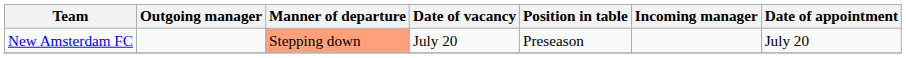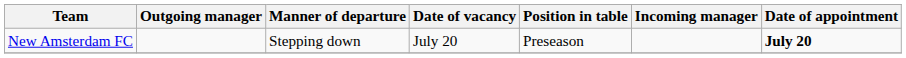New Amsterdam FC | Manner of departure: lightsalmon background -> no background
New Amsterdam FC | Date of appointment: normal -> bold
